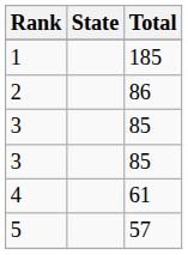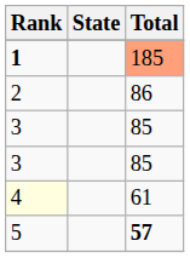1 | Rank: normal -> bold
1 | Total: no background -> lightsalmon background
4 | Rank: no background -> lightyellow background
5 | Total: normal -> bold
